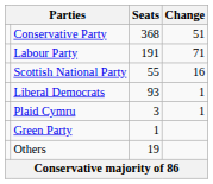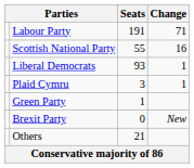- row: Conservative Party | 368 | 51
+ row: Brexit Party | 0 | New
Others | Seats: 19 -> 21
